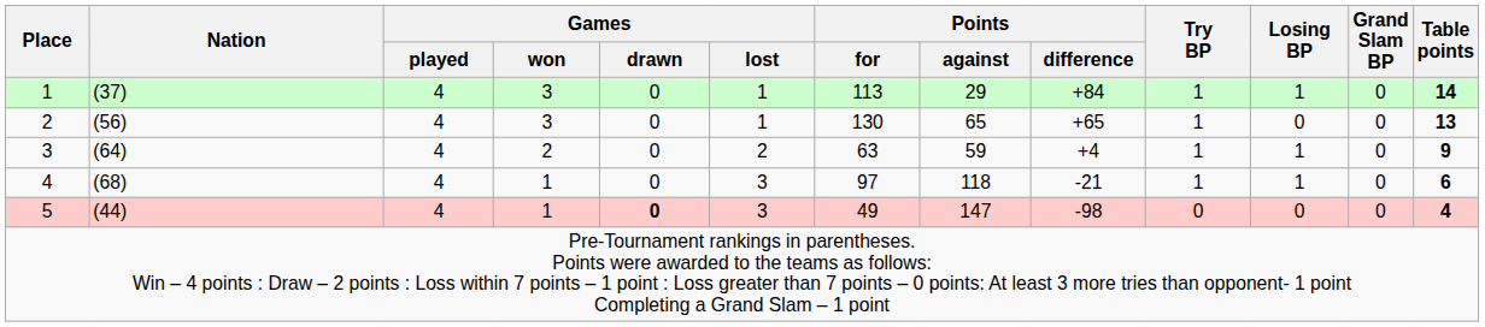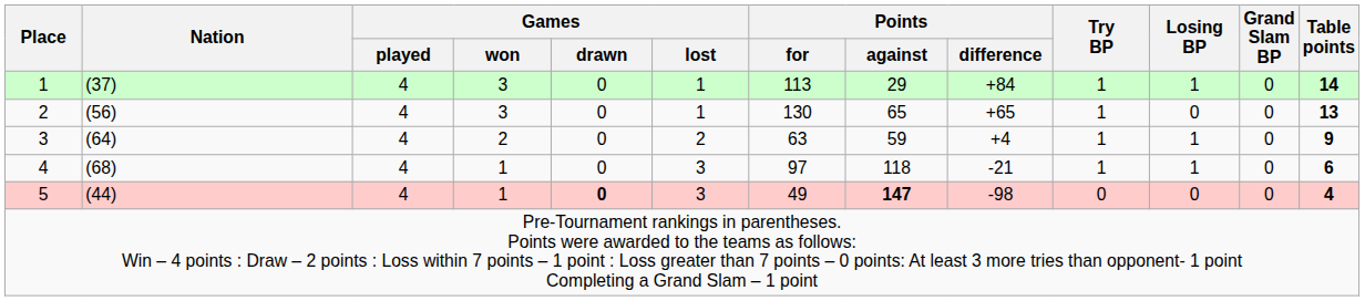5 | Points / against: normal -> bold
